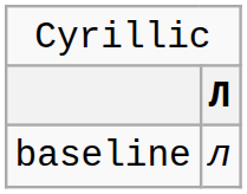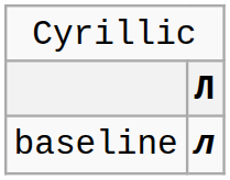baseline | column 2: normal -> bold
